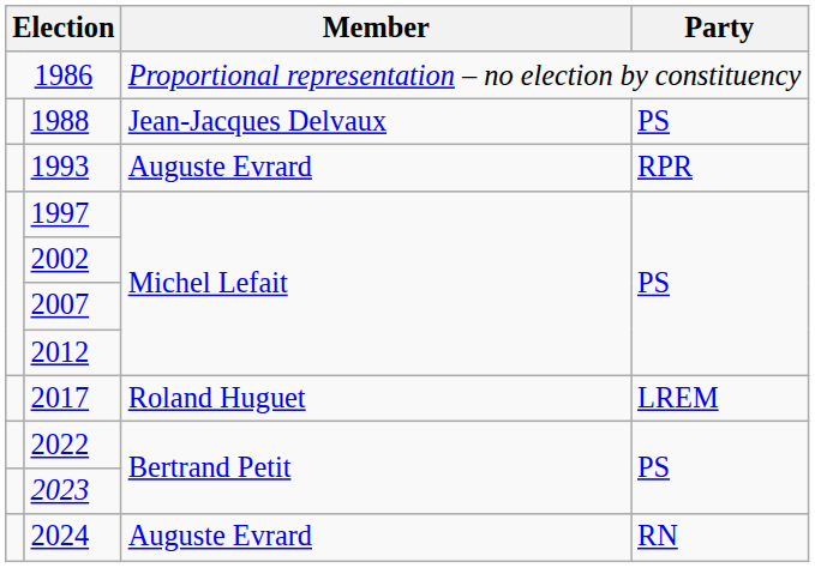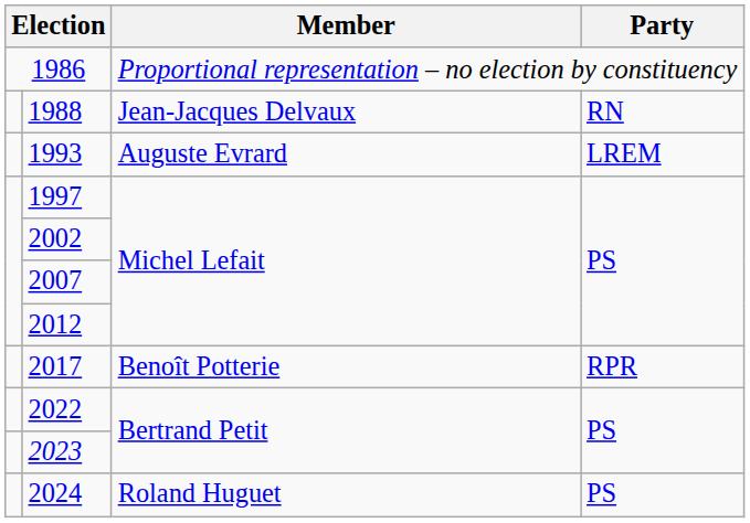1988 | Party: PS -> RN
1993 | Party: RPR -> LREM
2017 | Member: Roland Huguet -> Benoît Potterie
2017 | Party: LREM -> RPR
2024 | Member: Auguste Evrard -> Roland Huguet
2024 | Party: RN -> PS
